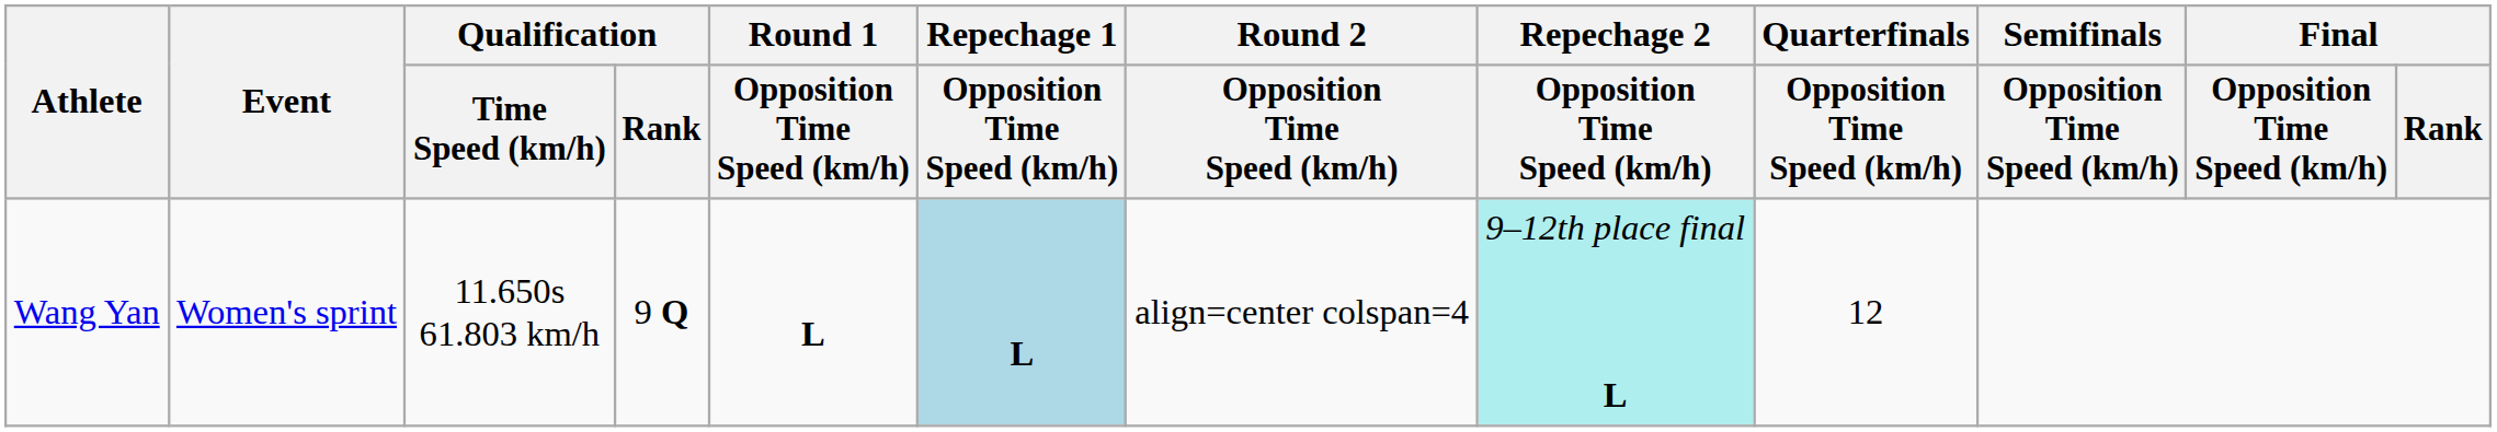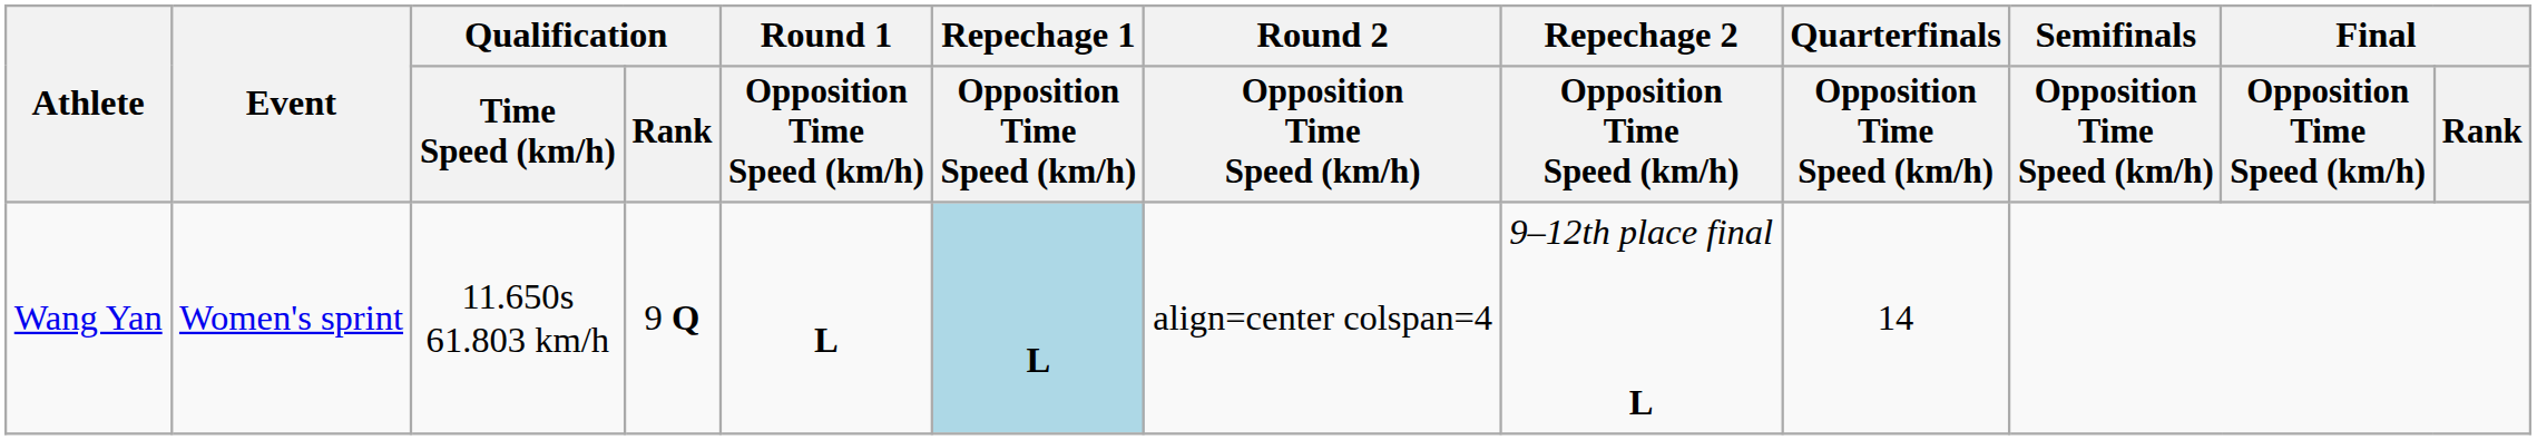Wang Yan | Repechage 2 / Opposition Time Speed (km/h): paleturquoise background -> no background
Wang Yan | Quarterfinals / Opposition Time Speed (km/h): 12 -> 14
